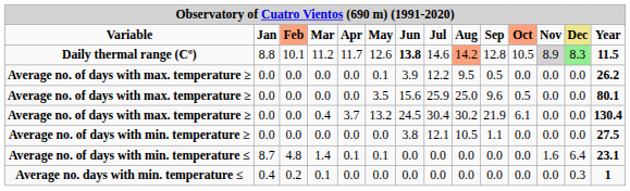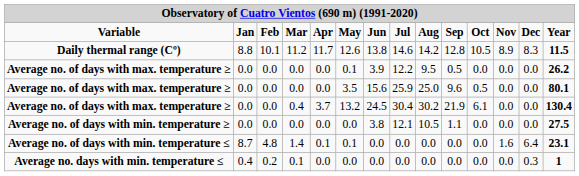Variable | column 3: lightsalmon background -> no background
Variable | column 11: lightsalmon background -> no background
Variable | column 13: khaki background -> no background
Daily thermal range (Cº) | column 7: bold -> normal
Daily thermal range (Cº) | column 9: lightsalmon background -> no background
Daily thermal range (Cº) | column 12: lightgrey background -> no background
Daily thermal range (Cº) | column 13: lightgreen background -> no background
